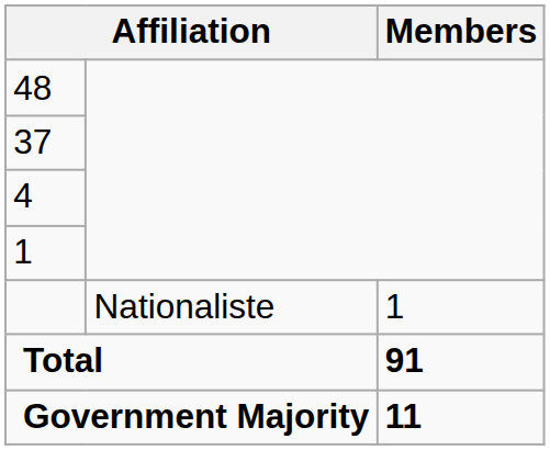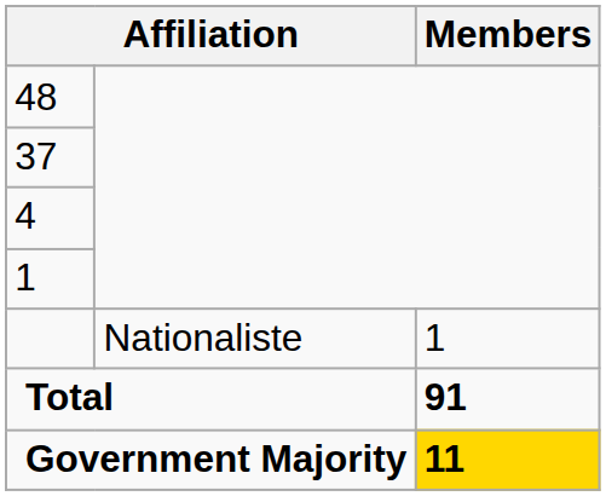Government Majority | Members: no background -> gold background
